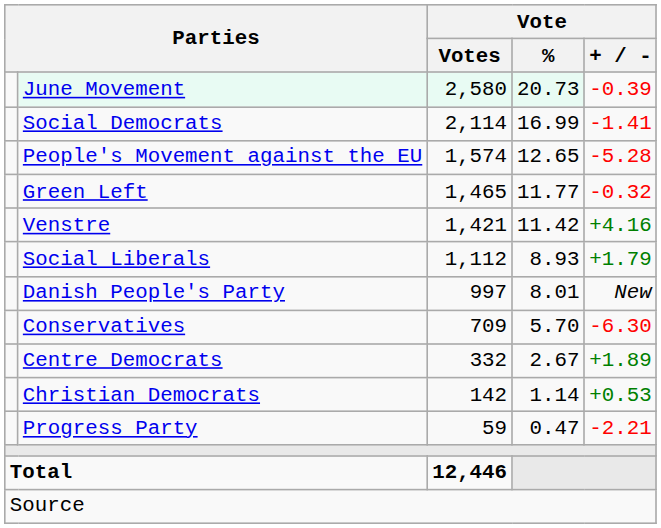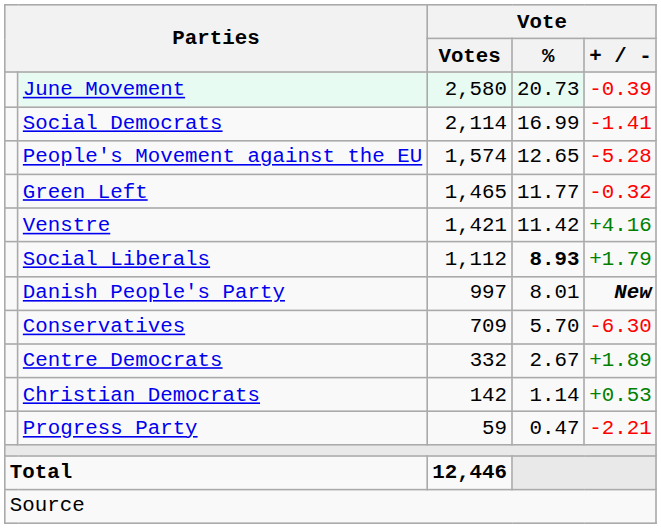Social Liberals | Vote / %: normal -> bold
Danish People's Party | Vote / + / -: normal -> bold
